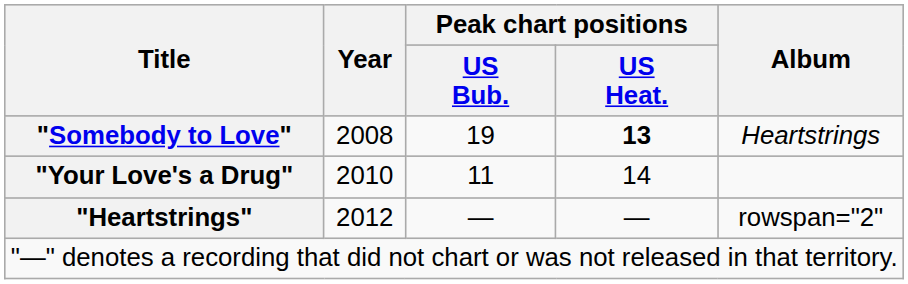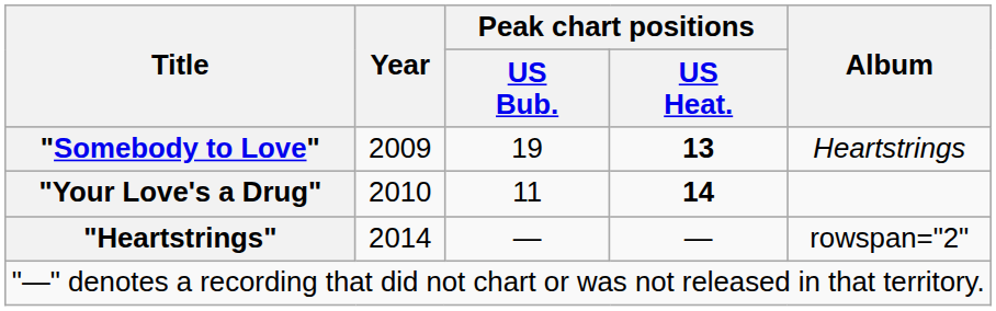"Somebody to Love" | Year: 2008 -> 2009
"Your Love's a Drug" | Peak chart positions / US Heat.: normal -> bold
"Heartstrings" | Year: 2012 -> 2014
